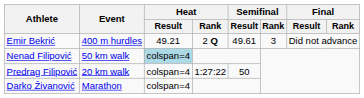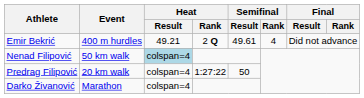Emir Bekrić | Semifinal / Rank: 3 -> 4
